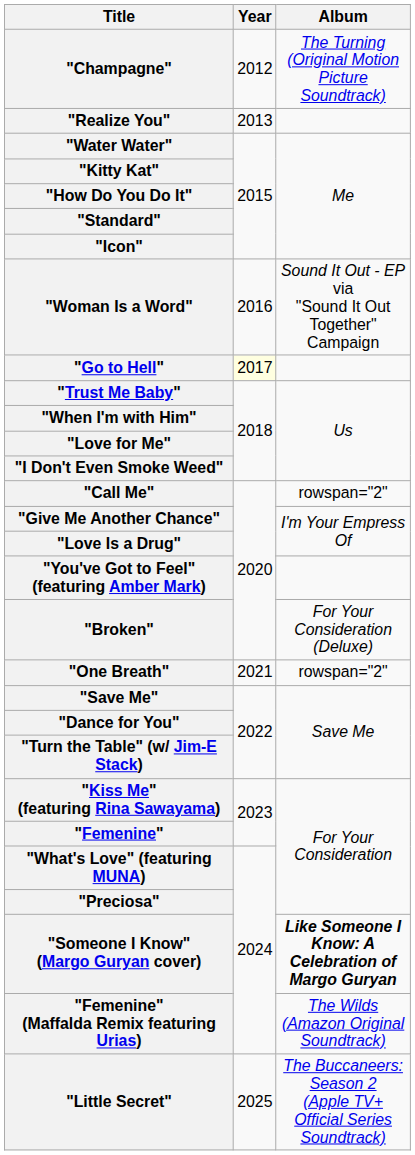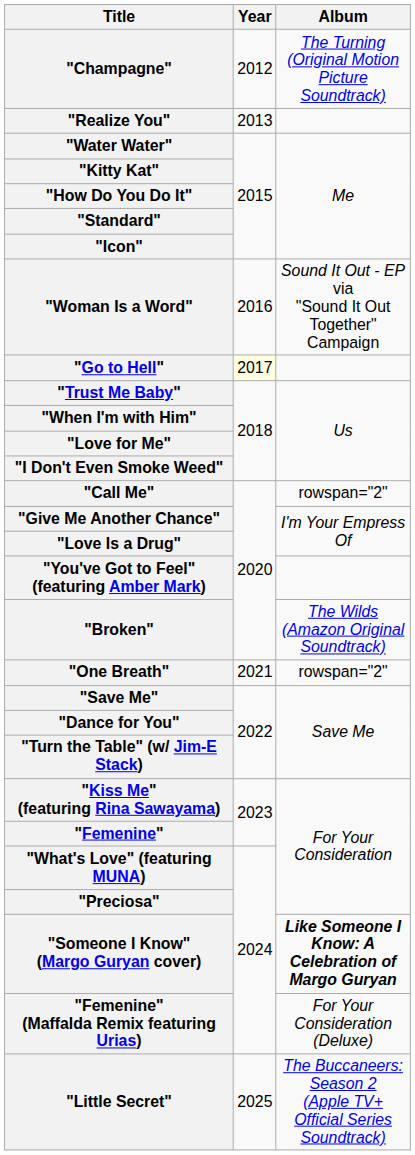"Broken" | Album: For Your Consideration (Deluxe) -> The Wilds (Amazon Original Soundtrack)
"Femenine" (Maffalda Remix featuring Urias) | Album: The Wilds (Amazon Original Soundtrack) -> For Your Consideration (Deluxe)
